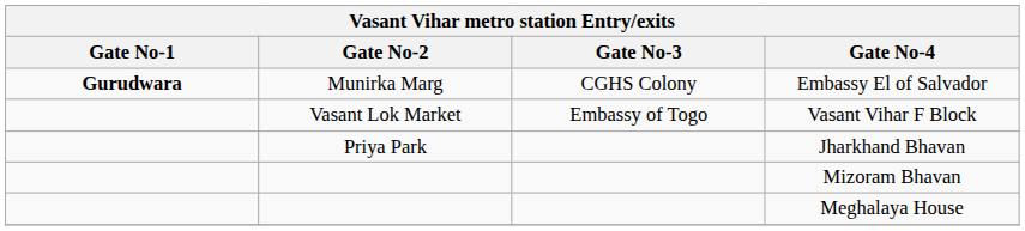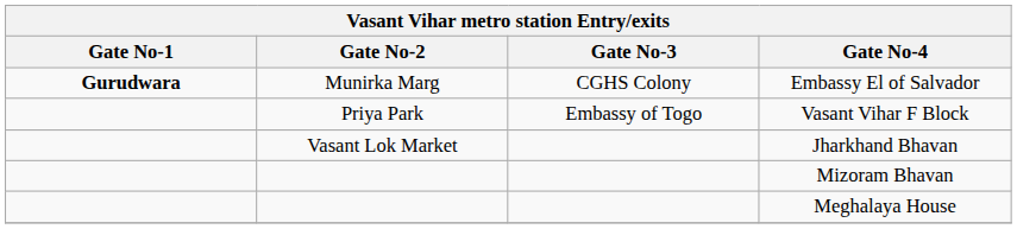Vasant Vihar F Block | Gate No-2: Vasant Lok Market -> Priya Park
Jharkhand Bhavan | Gate No-2: Priya Park -> Vasant Lok Market
